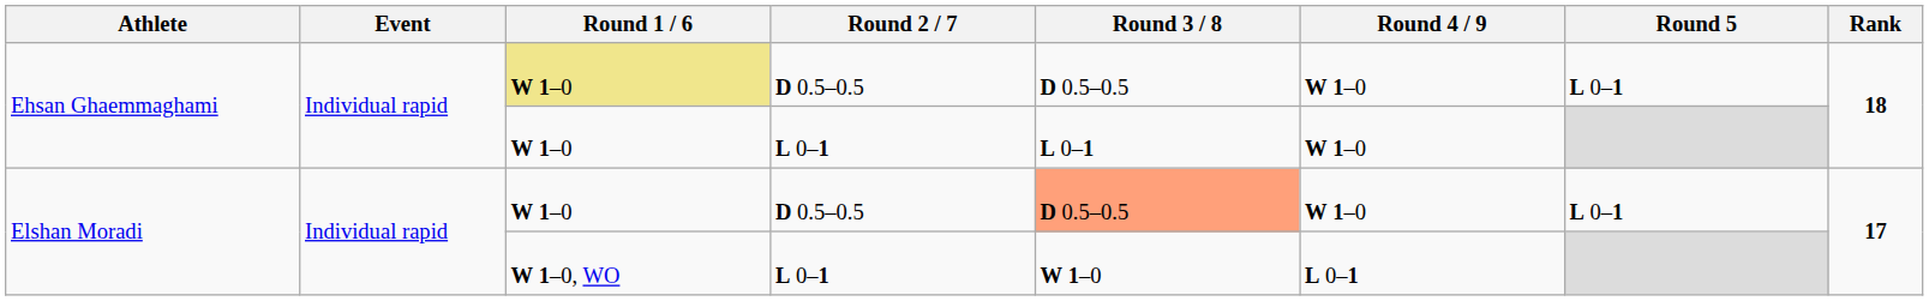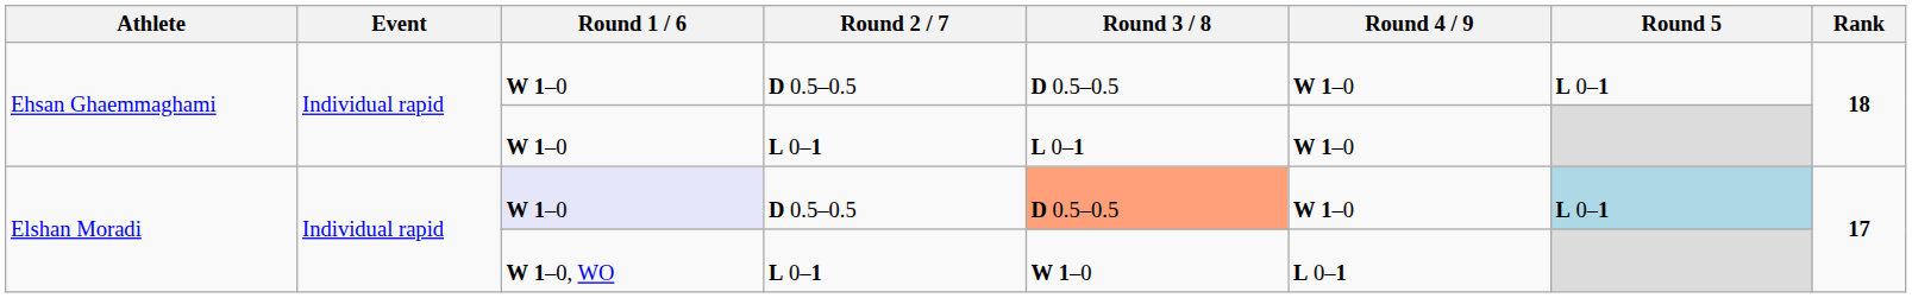Ehsan Ghaemmaghami / D 0.5–0.5 | Round 1 / 6: khaki background -> no background
Elshan Moradi / D 0.5–0.5 | Round 1 / 6: no background -> lavender background
Elshan Moradi / D 0.5–0.5 | Round 5: no background -> lightblue background
